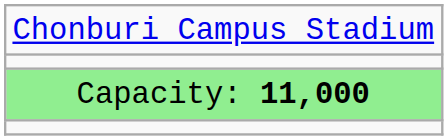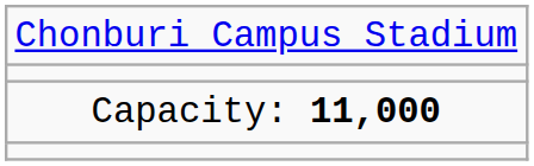row 3 | column 1: lightgreen background -> no background
